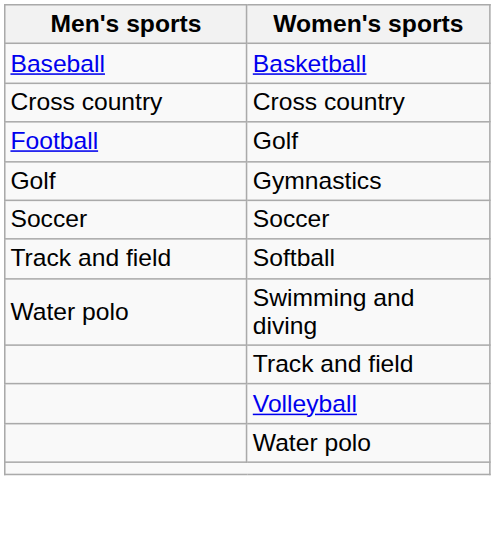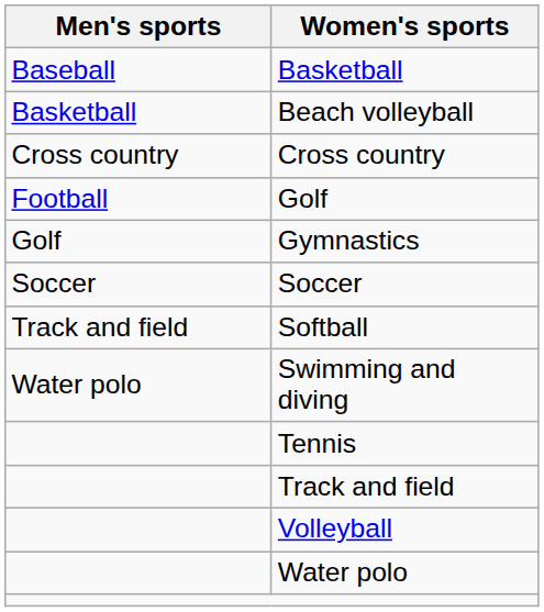+ row: Basketball | Beach volleyball
+ row: Tennis
